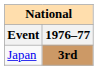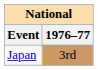Japan | 1976–77: bold -> normal
